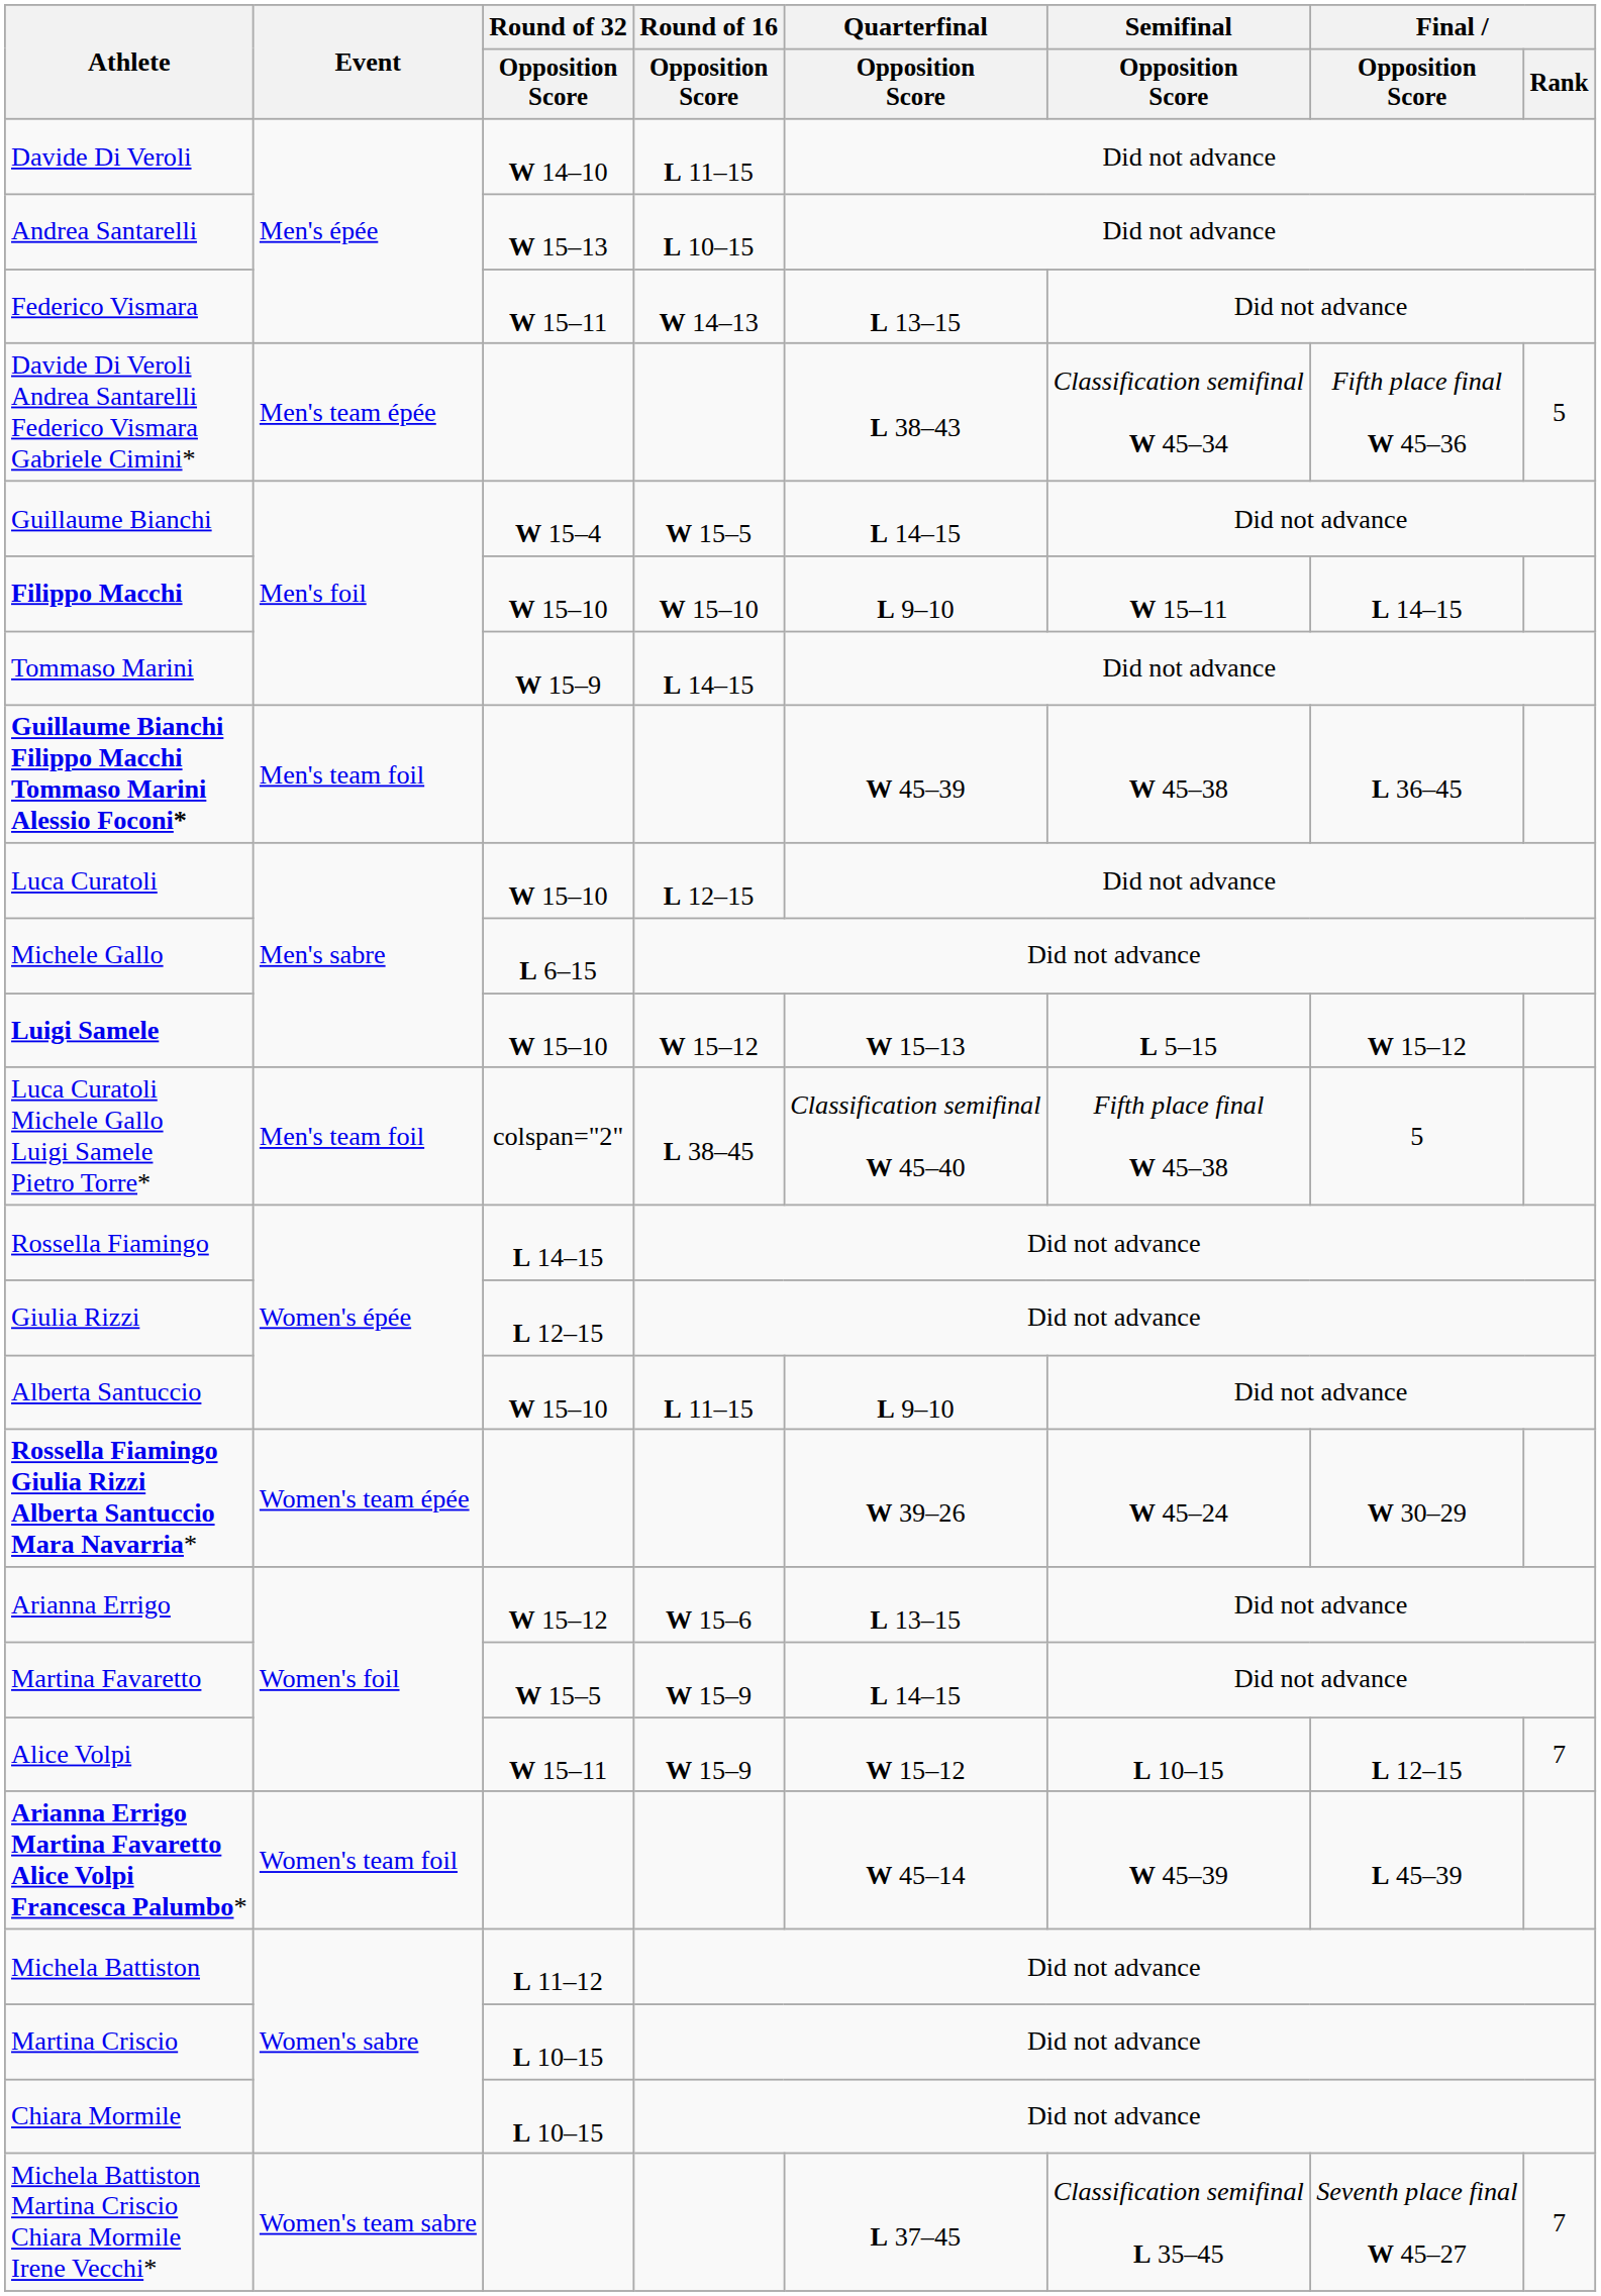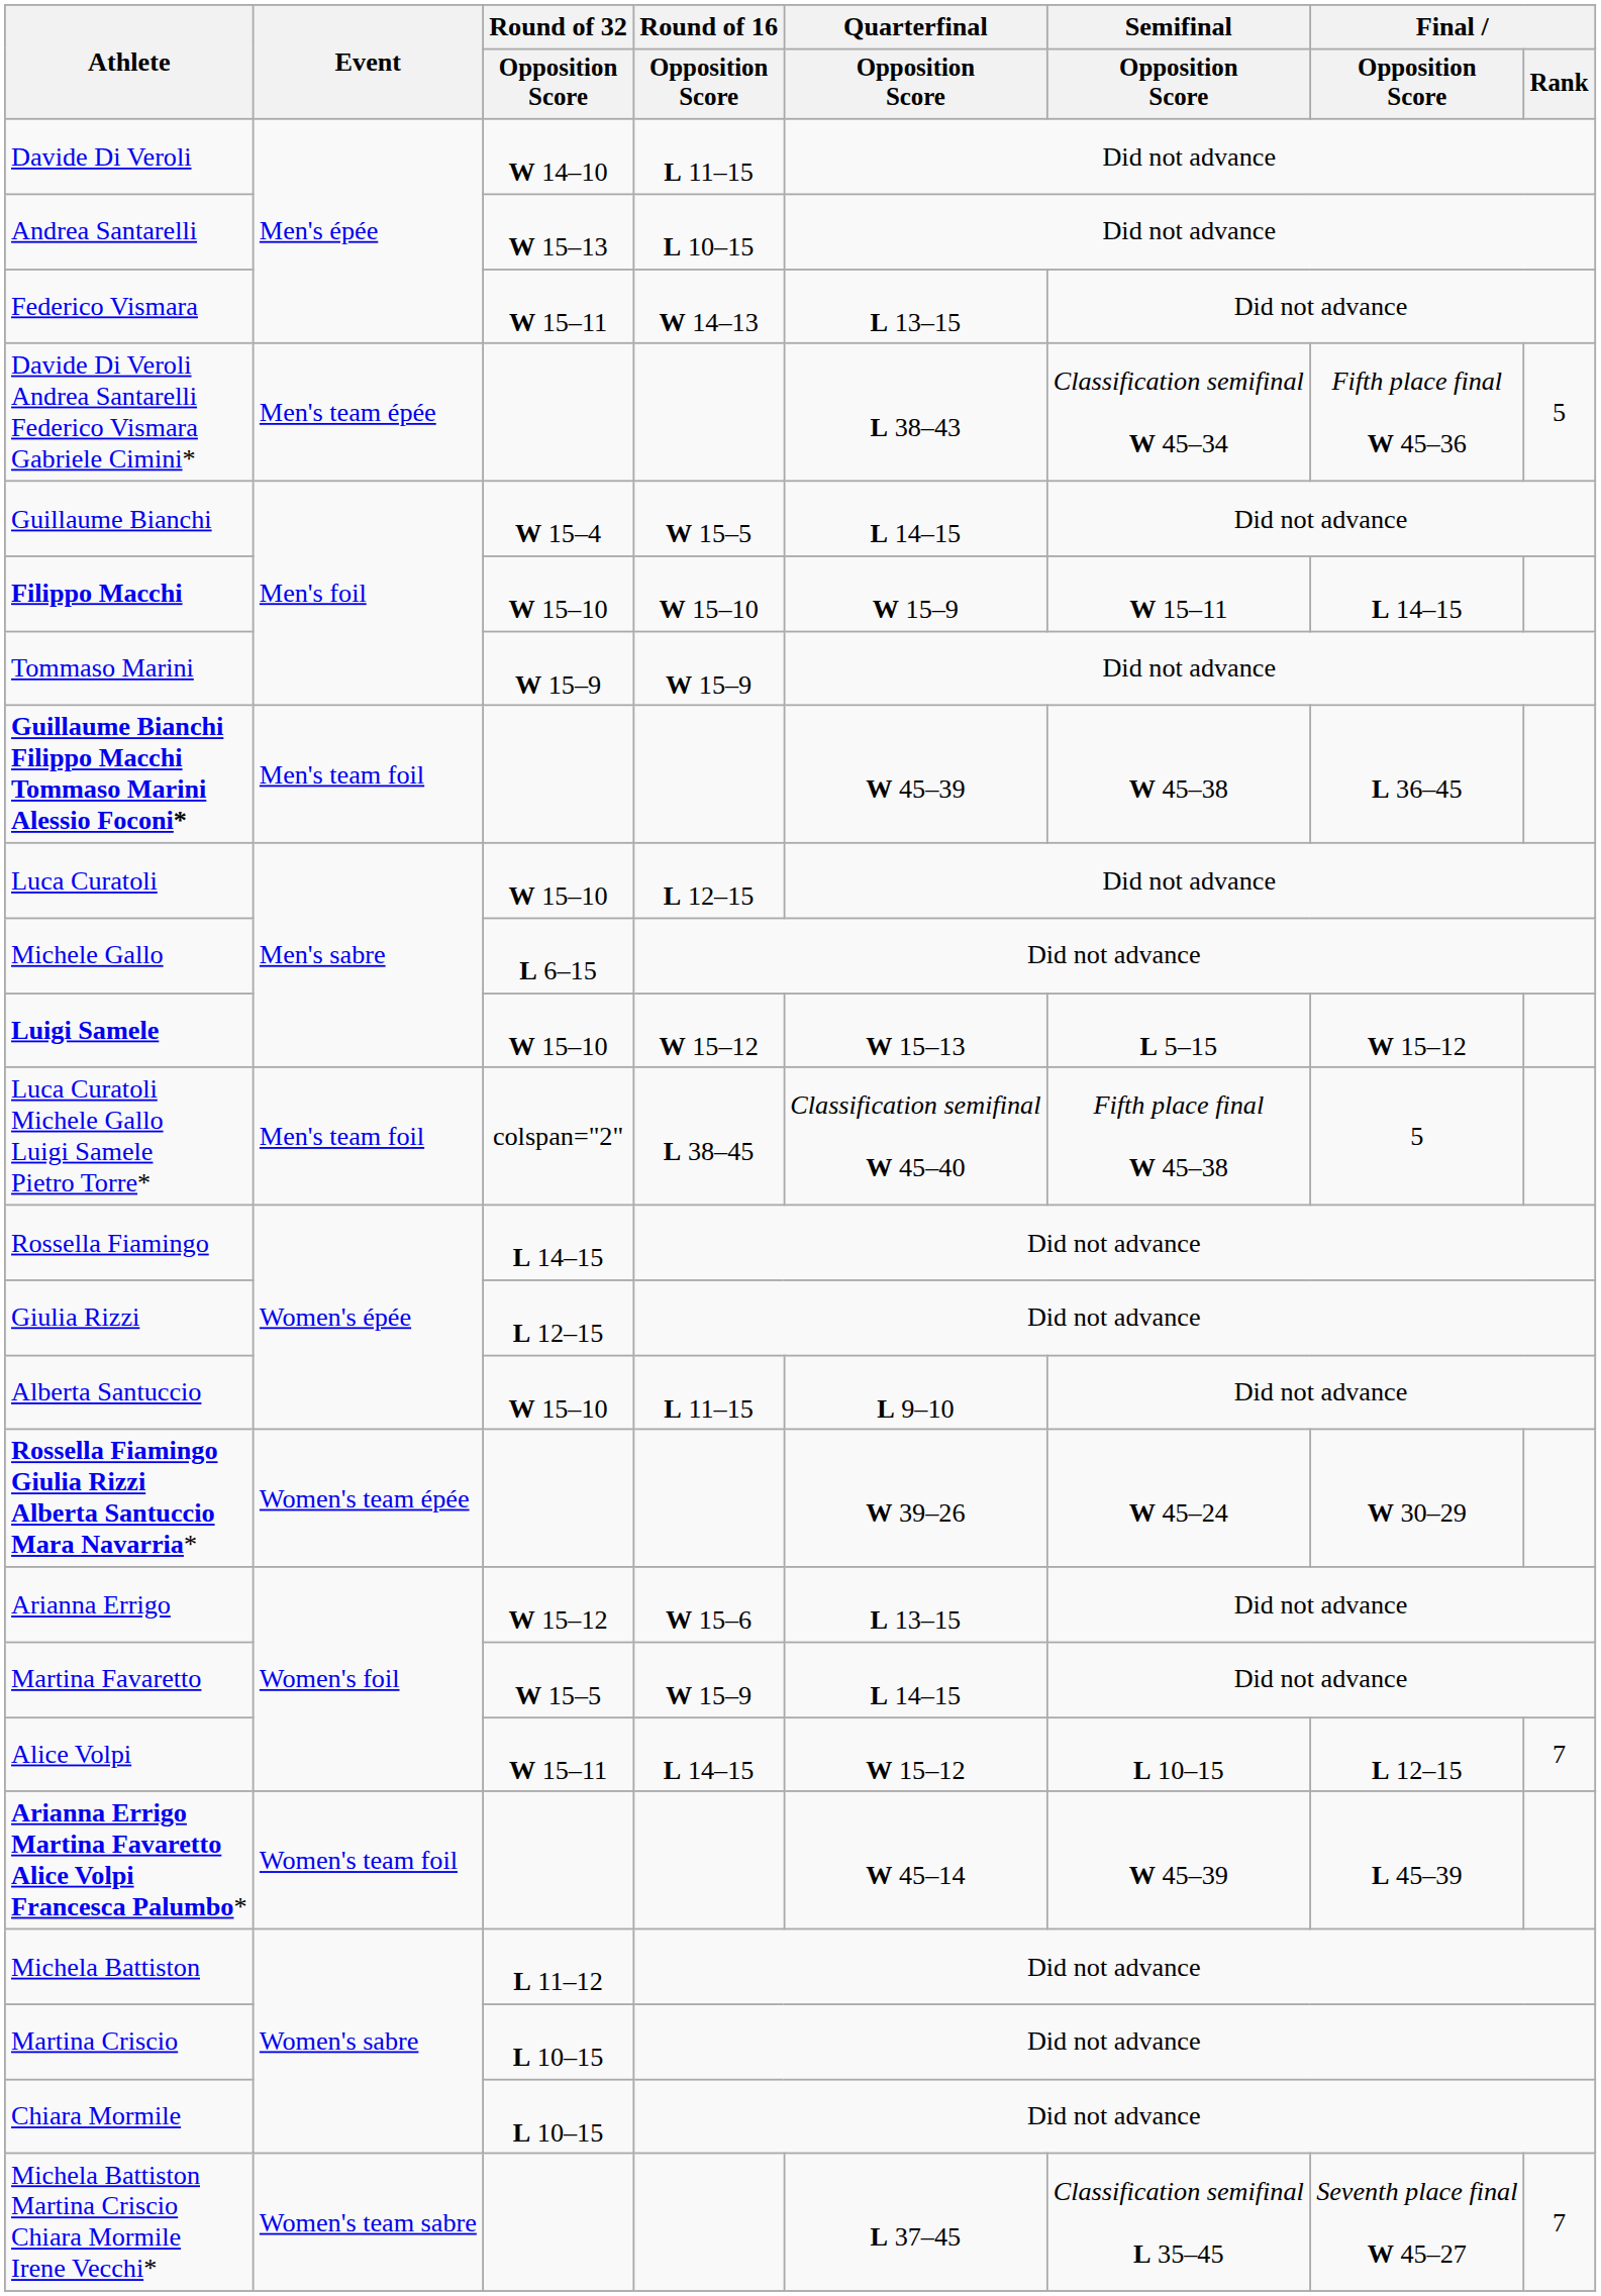Filippo Macchi | Quarterfinal / Opposition Score: L 9–10 -> W 15–9
Tommaso Marini | Round of 16 / Opposition Score: L 14–15 -> W 15–9
Alice Volpi | Round of 16 / Opposition Score: W 15–9 -> L 14–15
